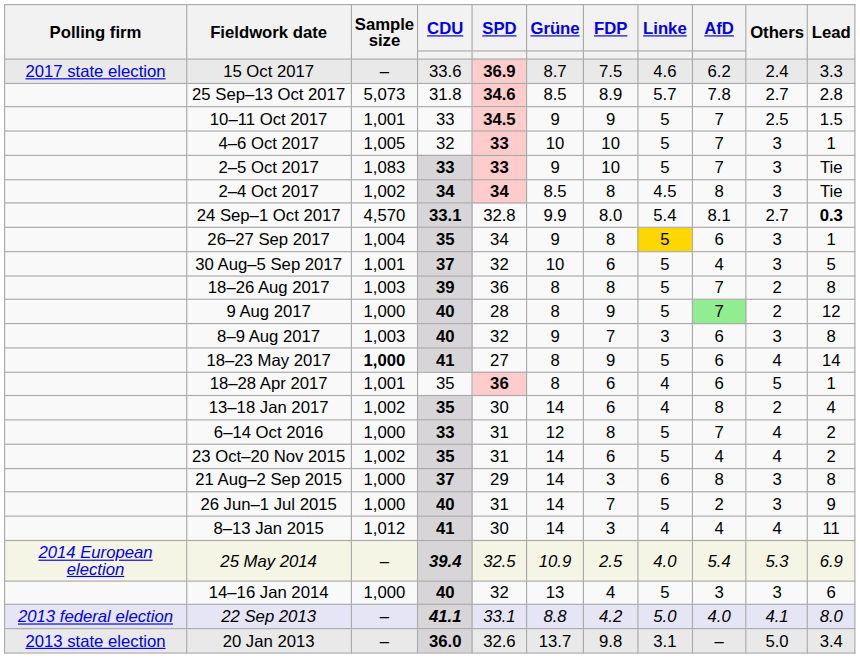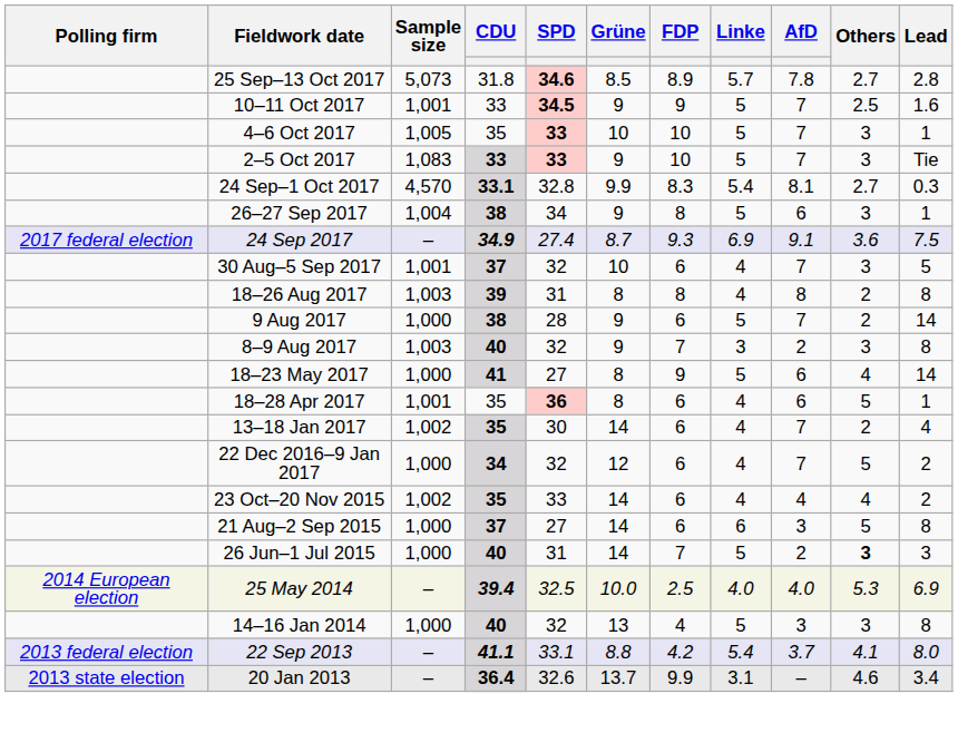- row: 2017 state election | 15 Oct 2017 | – | 33.6 | 36.9 | 8.7 | 7.5 | 4.6 | 6.2 | 2.4 | 3.3
10–11 Oct 2017 | Lead: 1.5 -> 1.6
4–6 Oct 2017 | CDU: 32 -> 35
- row: 2–4 Oct 2017 | 1,002 | 34 | 34 | 8.5 | 8 | 4.5 | 8 | 3 | Tie
24 Sep–1 Oct 2017 | FDP: 8.0 -> 8.3
24 Sep–1 Oct 2017 | Lead: bold -> normal
26–27 Sep 2017 | CDU: 35 -> 38
26–27 Sep 2017 | Linke: gold background -> no background
+ row: 2017 federal election | 24 Sep 2017 | – | 34.9 | 27.4 | 8.7 | 9.3 | 6.9 | 9.1 | 3.6 | 7.5
30 Aug–5 Sep 2017 | Linke: 5 -> 4
30 Aug–5 Sep 2017 | AfD: 4 -> 7
18–26 Aug 2017 | SPD: 36 -> 31
18–26 Aug 2017 | Linke: 5 -> 4
18–26 Aug 2017 | AfD: 7 -> 8
9 Aug 2017 | CDU: 40 -> 38
9 Aug 2017 | Grüne: 8 -> 9
9 Aug 2017 | FDP: 9 -> 6
9 Aug 2017 | AfD: lightgreen background -> no background
9 Aug 2017 | Lead: 12 -> 14
8–9 Aug 2017 | AfD: 6 -> 2
18–23 May 2017 | Sample size: bold -> normal
13–18 Jan 2017 | AfD: 8 -> 7
+ row: 22 Dec 2016–9 Jan 2017 | 1,000 | 34 | 32 | 12 | 6 | 4 | 7 | 5 | 2
- row: 6–14 Oct 2016 | 1,000 | 33 | 31 | 12 | 8 | 5 | 7 | 4 | 2
23 Oct–20 Nov 2015 | SPD: 31 -> 33
23 Oct–20 Nov 2015 | Linke: 5 -> 4
21 Aug–2 Sep 2015 | SPD: 29 -> 27
21 Aug–2 Sep 2015 | FDP: 3 -> 6
21 Aug–2 Sep 2015 | AfD: 8 -> 3
21 Aug–2 Sep 2015 | Others: 3 -> 5
26 Jun–1 Jul 2015 | Others: normal -> bold
26 Jun–1 Jul 2015 | Lead: 9 -> 3
- row: 8–13 Jan 2015 | 1,012 | 41 | 30 | 14 | 3 | 4 | 4 | 4 | 11
25 May 2014 | Grüne: 10.9 -> 10.0
25 May 2014 | AfD: 5.4 -> 4.0
14–16 Jan 2014 | Lead: 6 -> 8
22 Sep 2013 | Linke: 5.0 -> 5.4
22 Sep 2013 | AfD: 4.0 -> 3.7
20 Jan 2013 | CDU: 36.0 -> 36.4
20 Jan 2013 | FDP: 9.8 -> 9.9
20 Jan 2013 | Others: 5.0 -> 4.6
